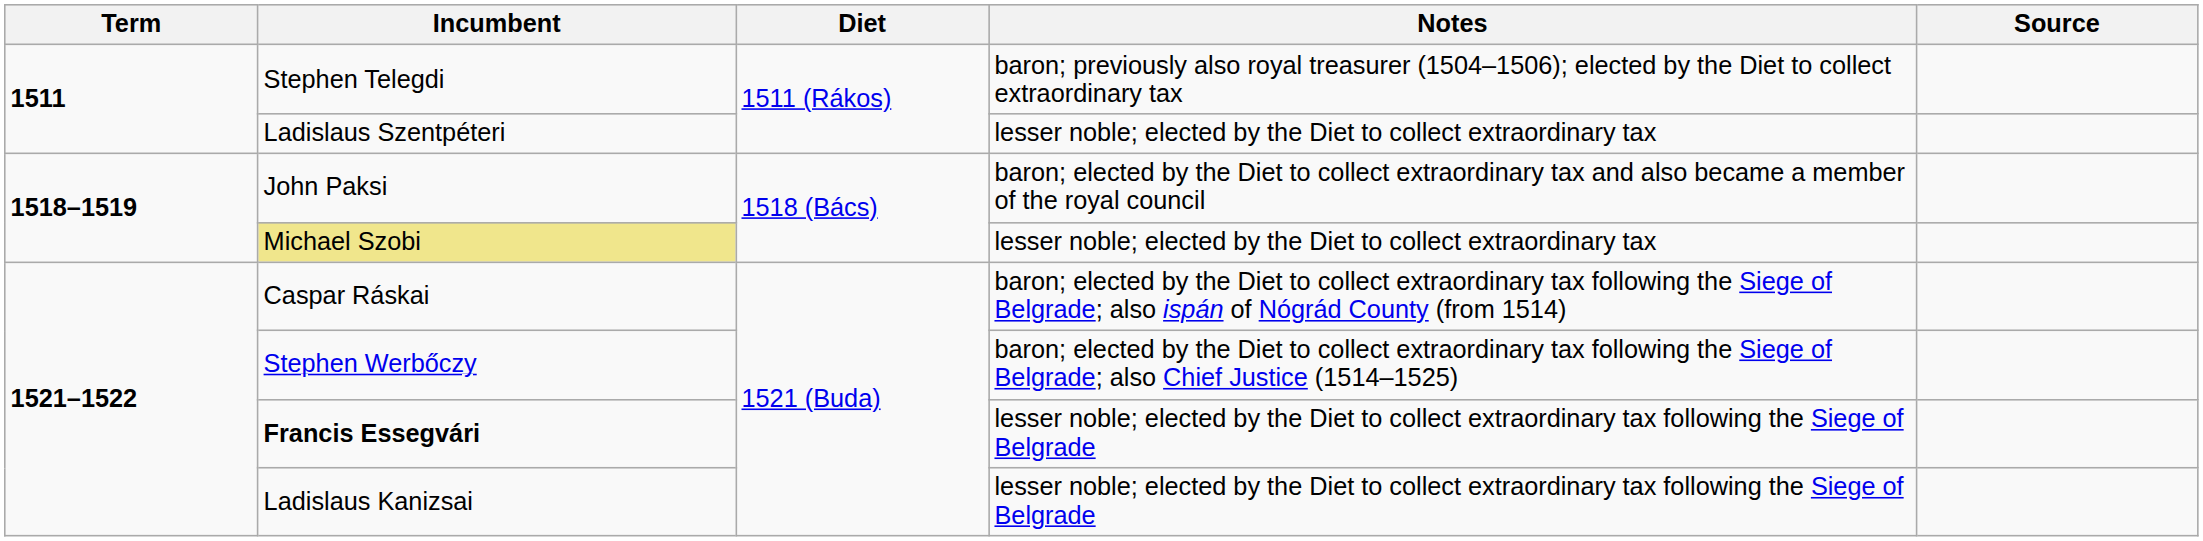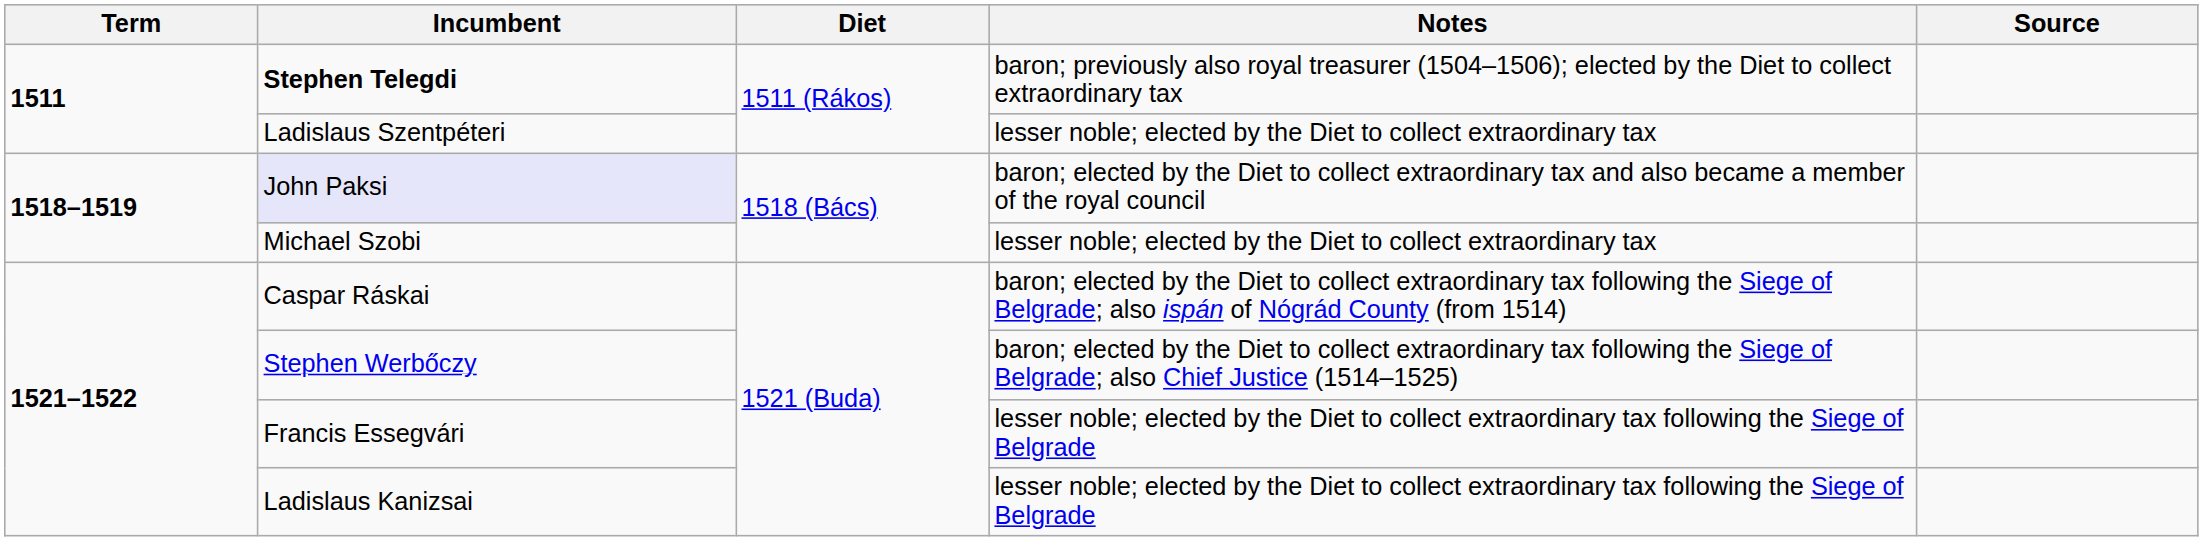Stephen Telegdi | Incumbent: normal -> bold
John Paksi | Incumbent: no background -> lavender background
Michael Szobi | Incumbent: khaki background -> no background
Francis Essegvári | Incumbent: bold -> normal
